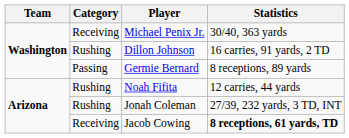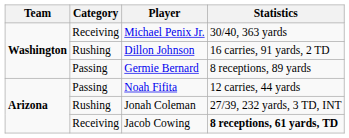Noah Fifita | Category: Rushing -> Passing
